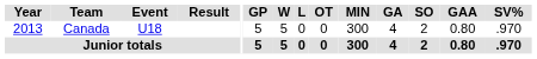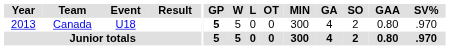Canada | GP: normal -> bold
